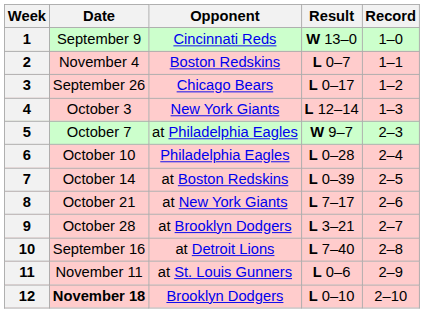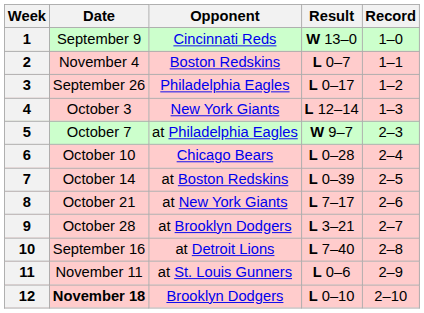3 | Opponent: Chicago Bears -> Philadelphia Eagles
6 | Opponent: Philadelphia Eagles -> Chicago Bears
